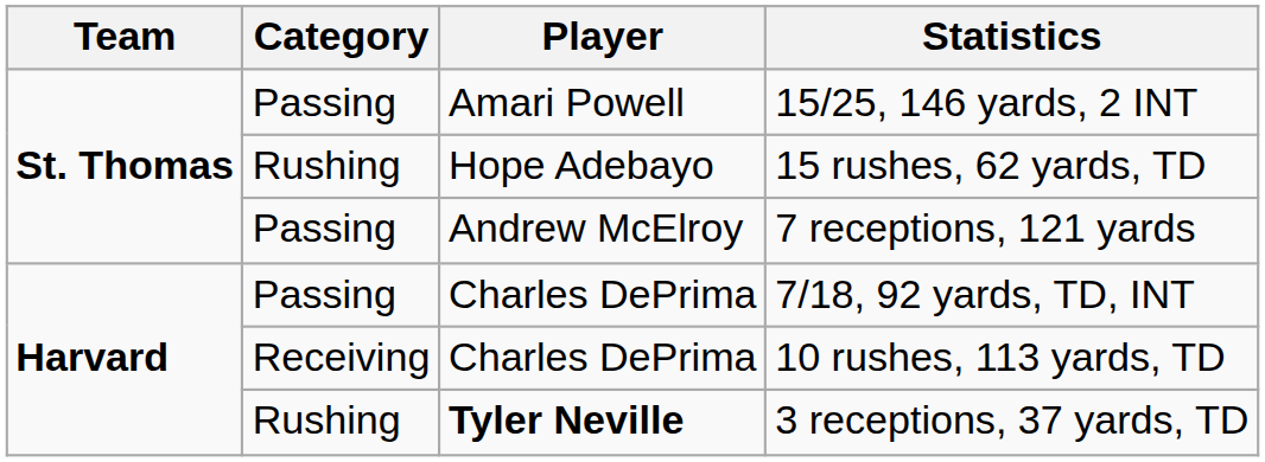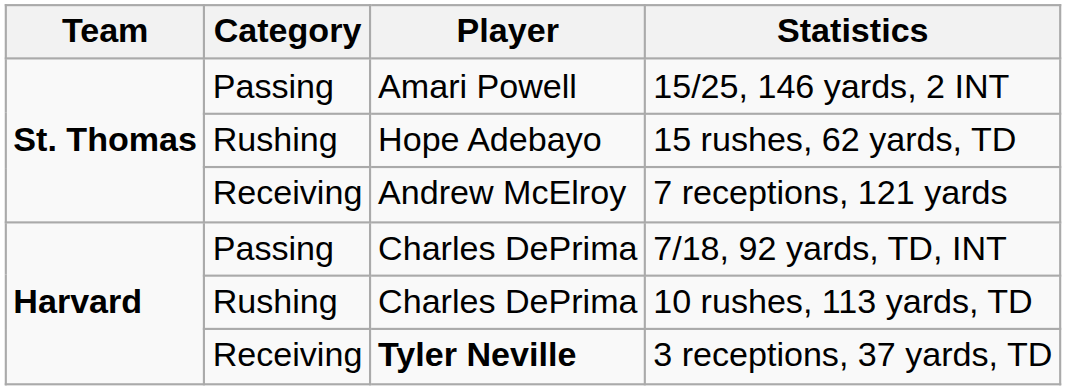7 receptions, 121 yards | Category: Passing -> Receiving
10 rushes, 113 yards, TD | Category: Receiving -> Rushing
3 receptions, 37 yards, TD | Category: Rushing -> Receiving
